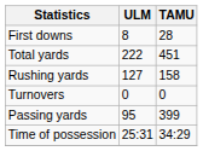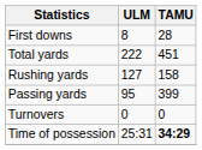rows swapped: Passing yards <-> Turnovers
Time of possession | TAMU: normal -> bold
